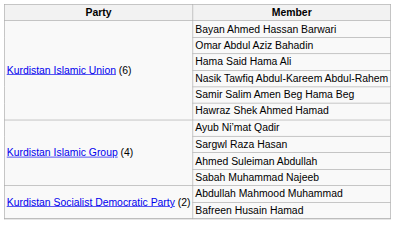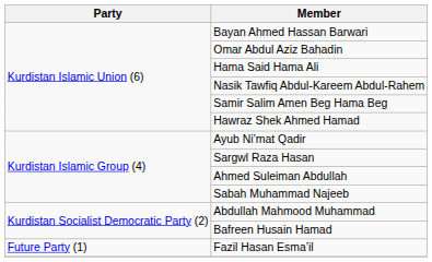+ row: Future Party (1) | Fazil Hasan Esma’il
